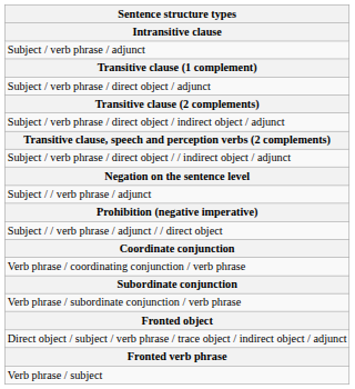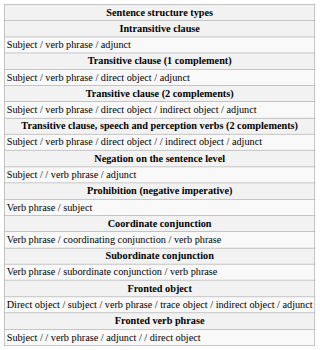row 13 | column 1: Subject / / verb phrase / adjunct / / direct object -> Verb phrase / subject
row 21 | column 1: Verb phrase / subject -> Subject / / verb phrase / adjunct / / direct object
